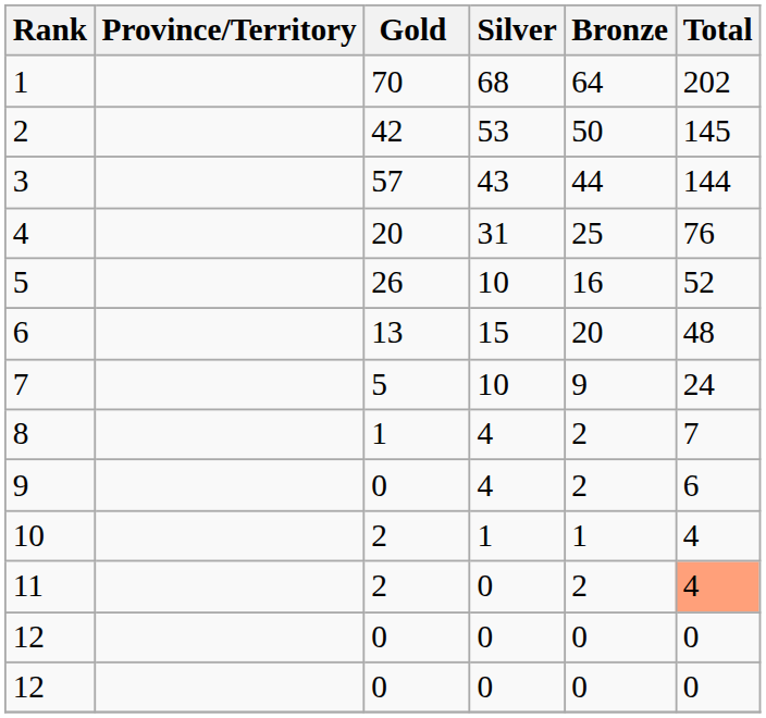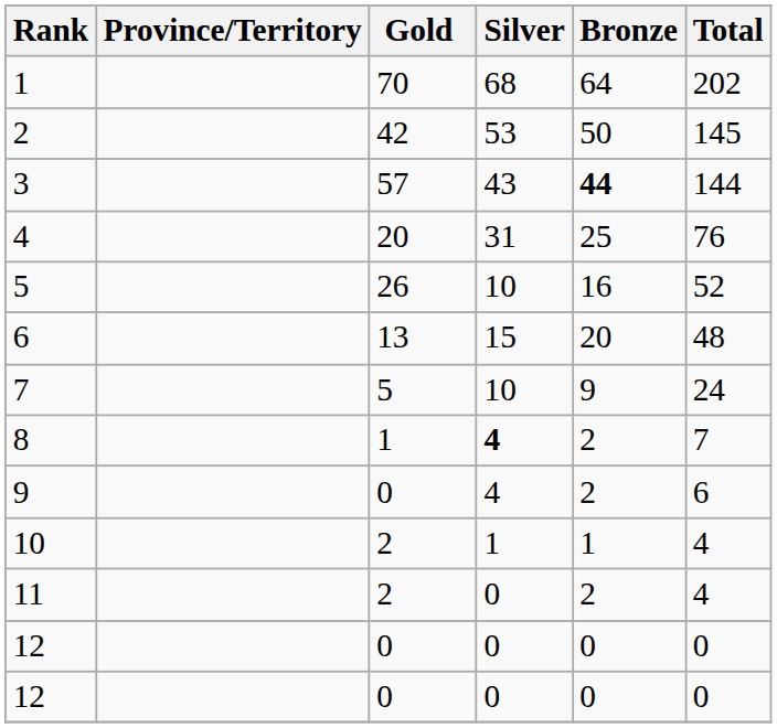3 | Bronze: normal -> bold
8 | Silver: normal -> bold
11 | Total: lightsalmon background -> no background
